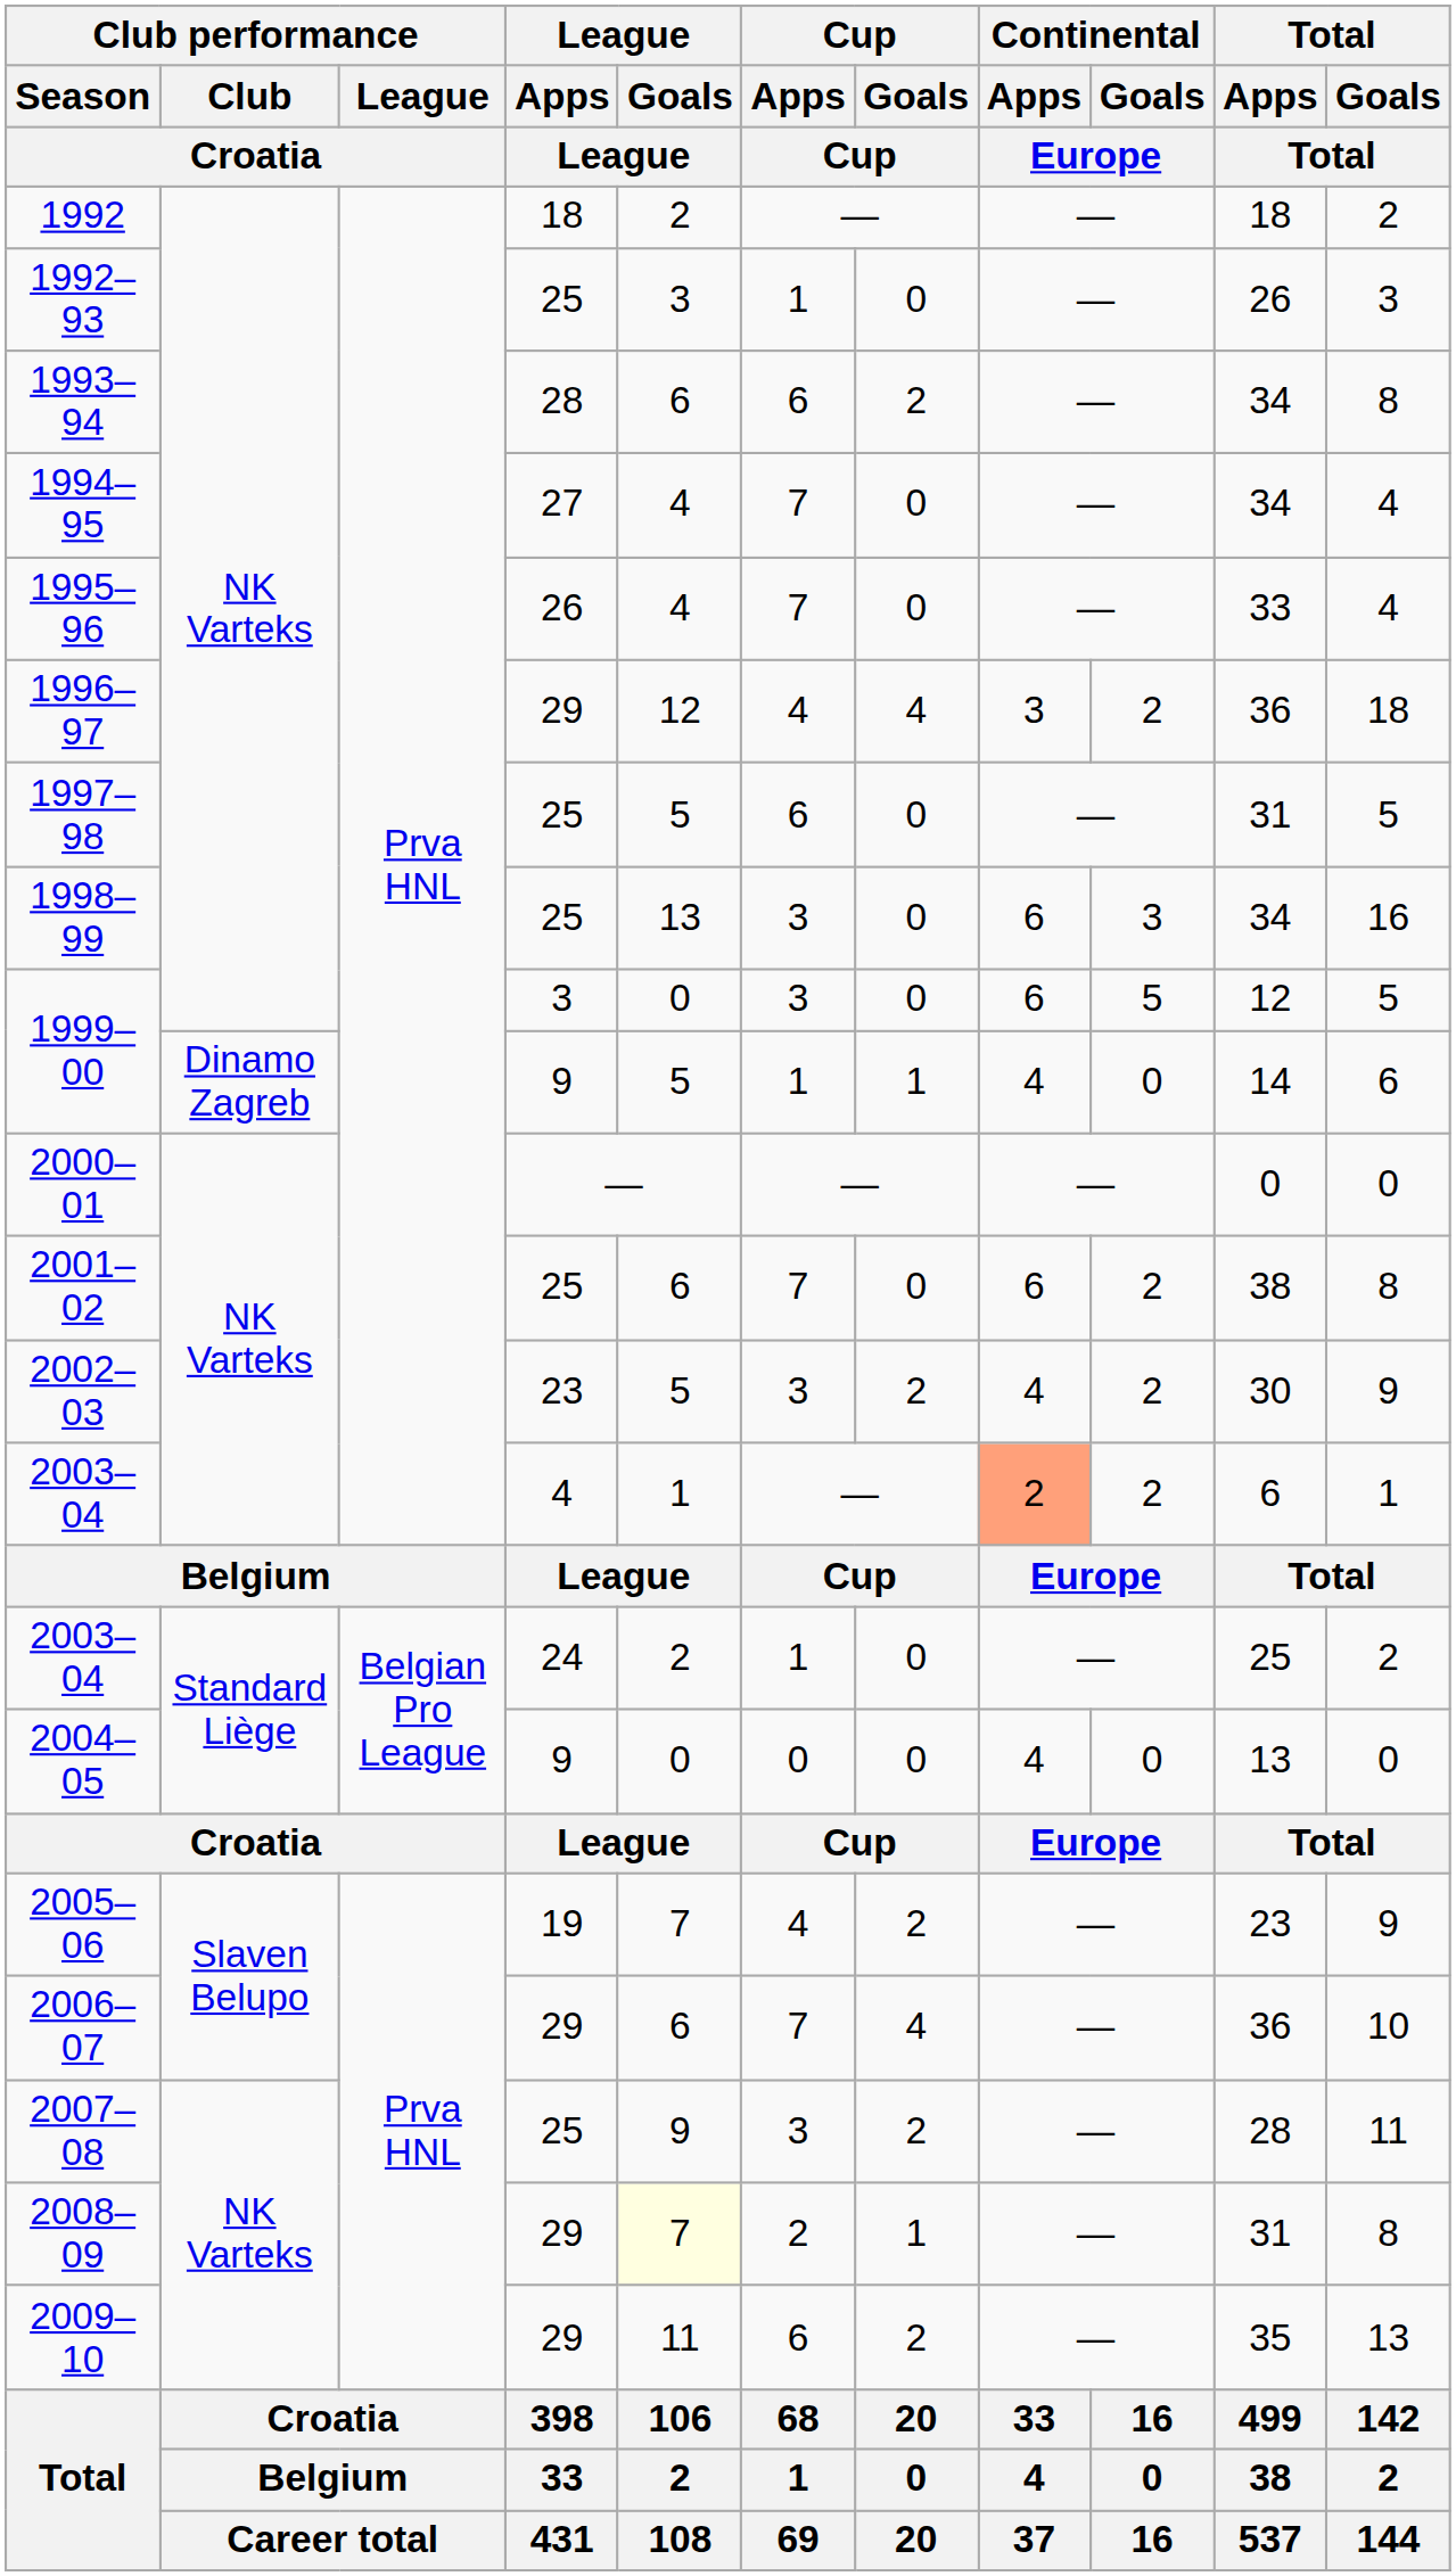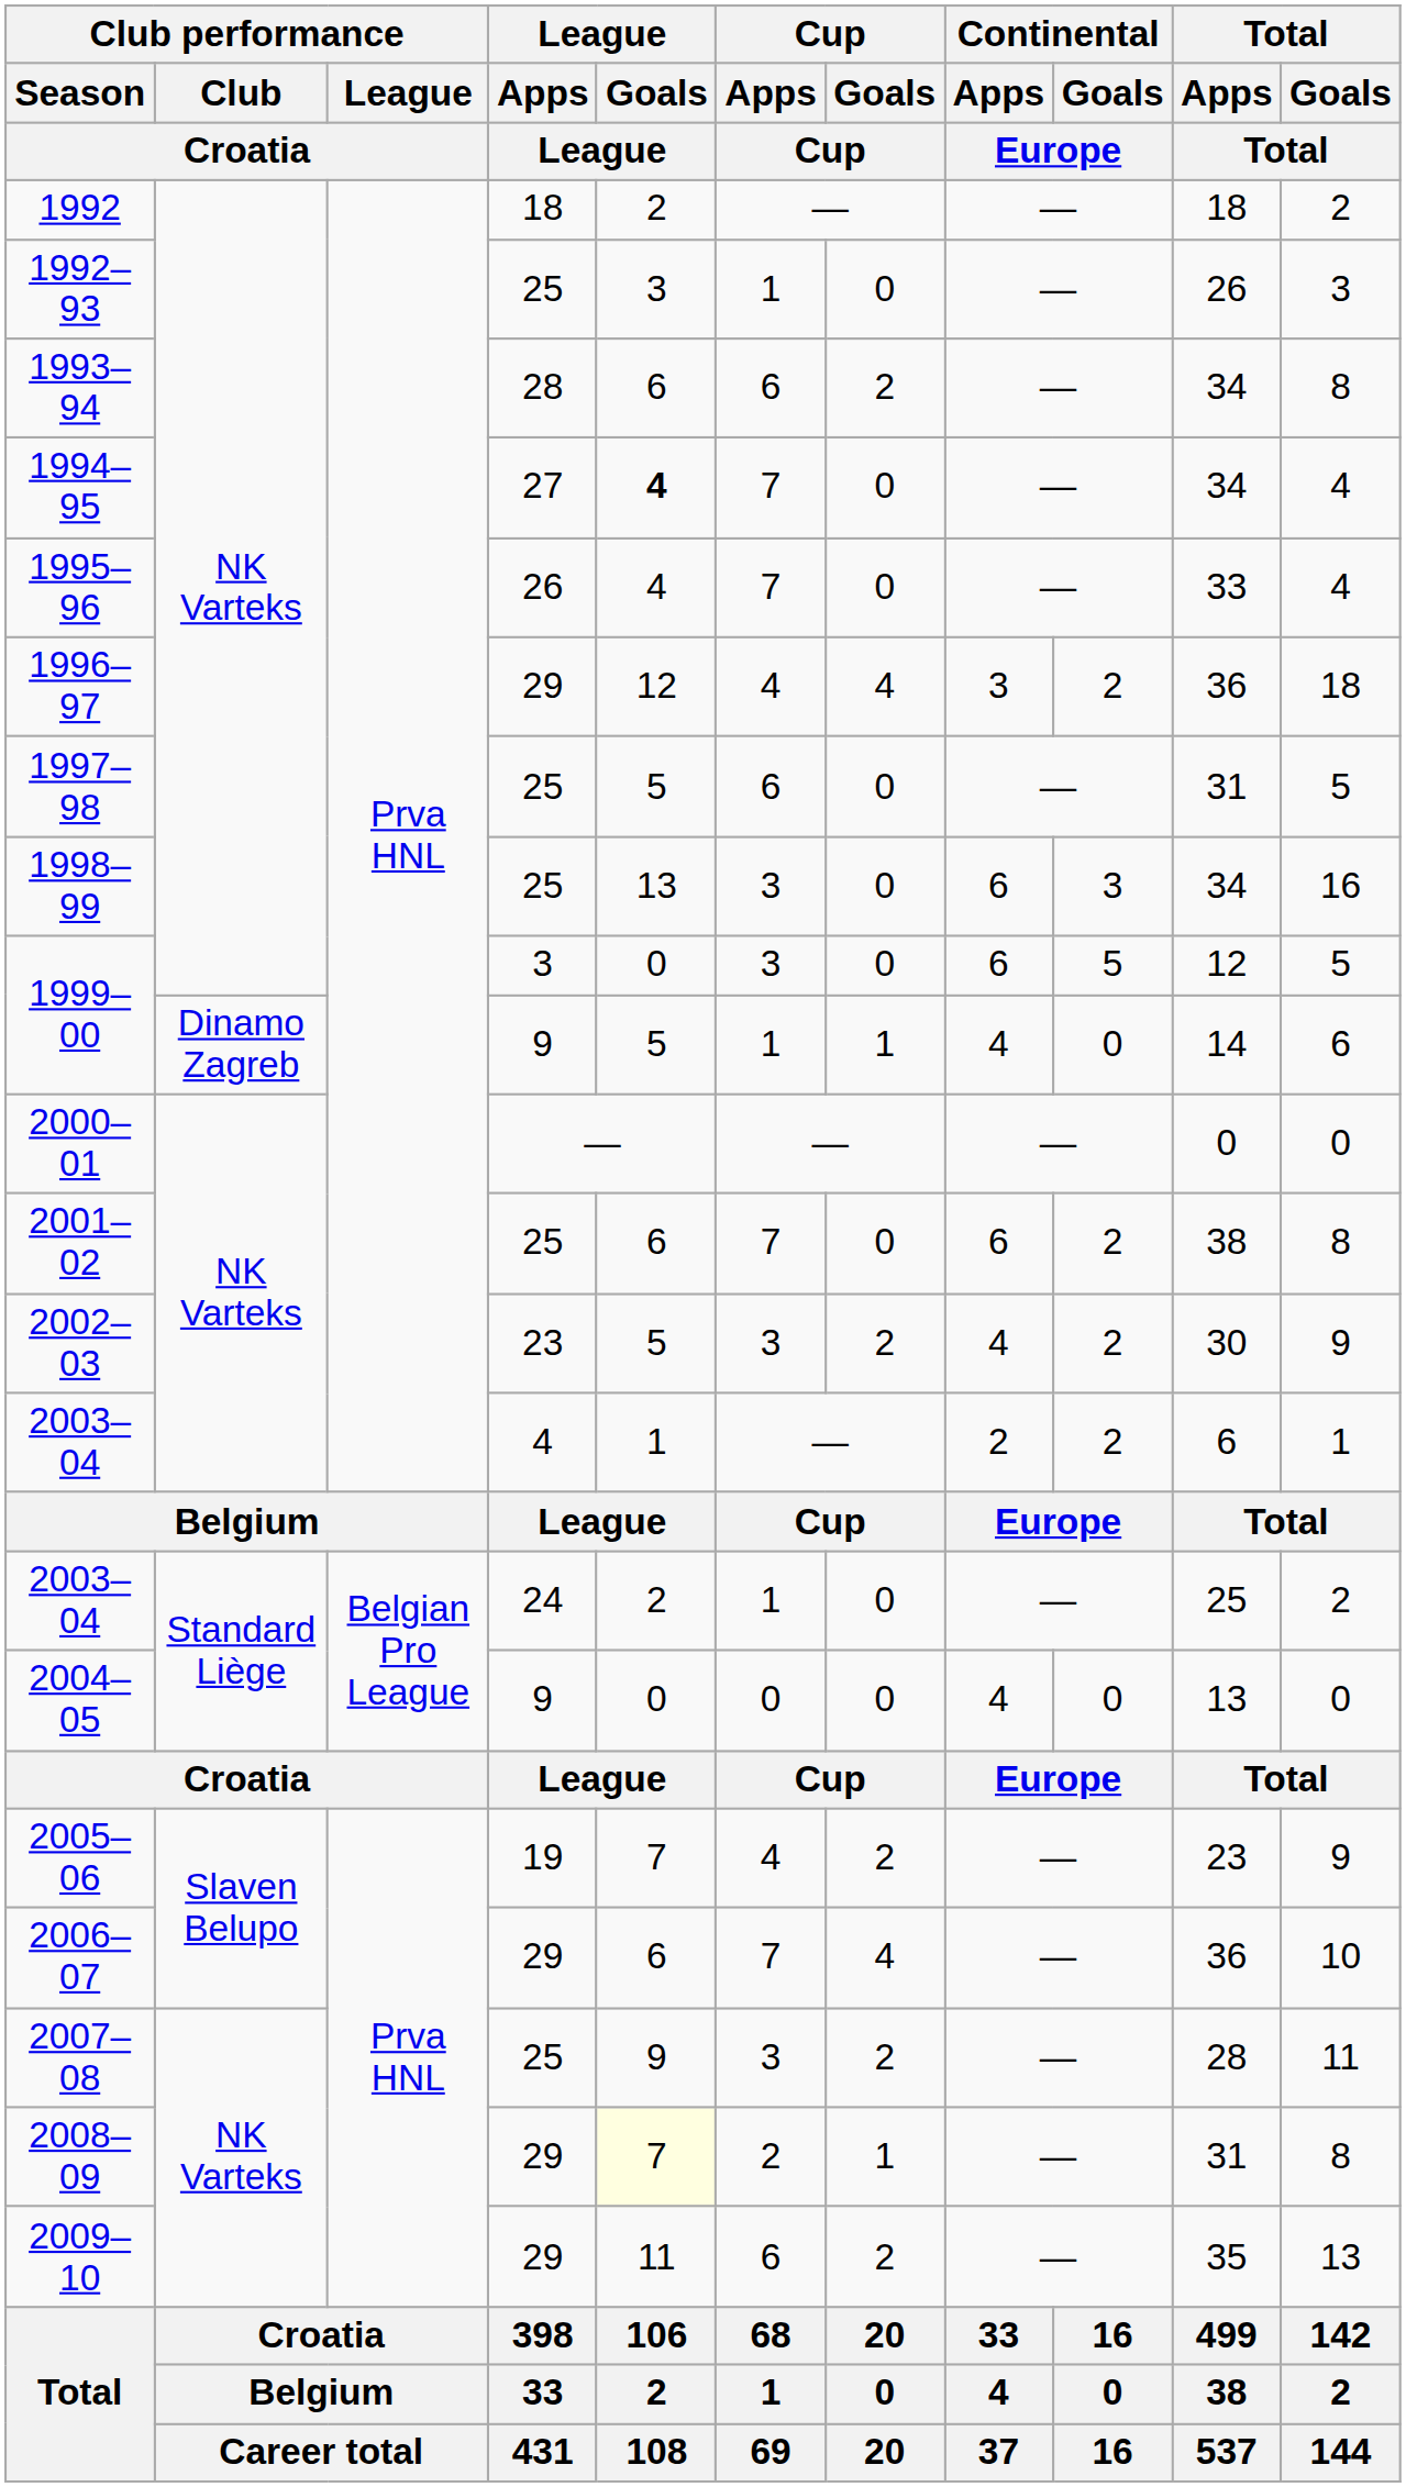1994–95 | League / Goals / League: normal -> bold
2003–04 / 4 | Continental / Apps / Europe: lightsalmon background -> no background
